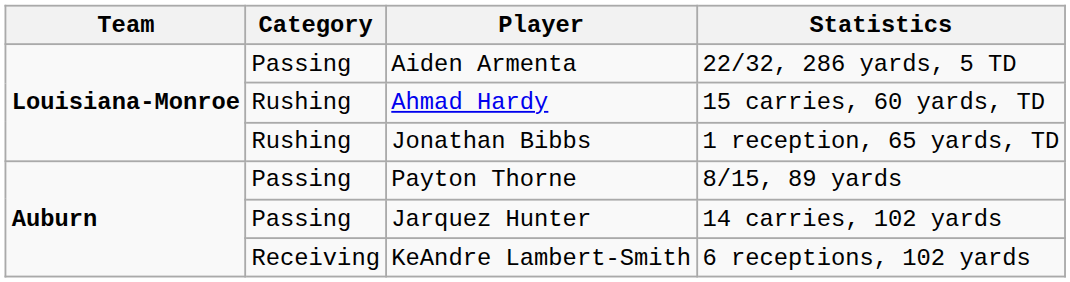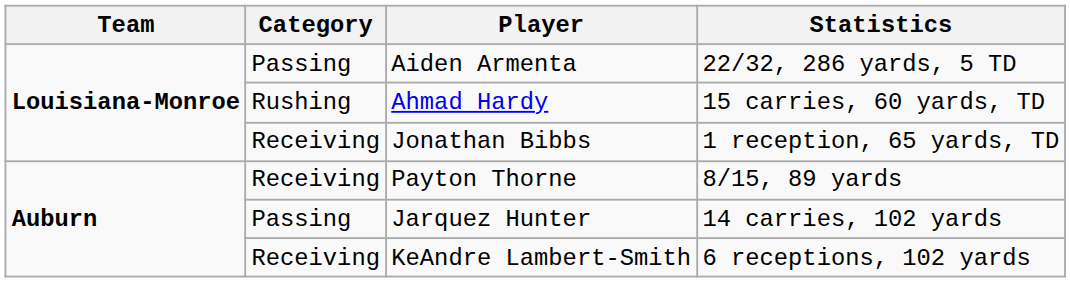Jonathan Bibbs | Category: Rushing -> Receiving
Payton Thorne | Category: Passing -> Receiving
